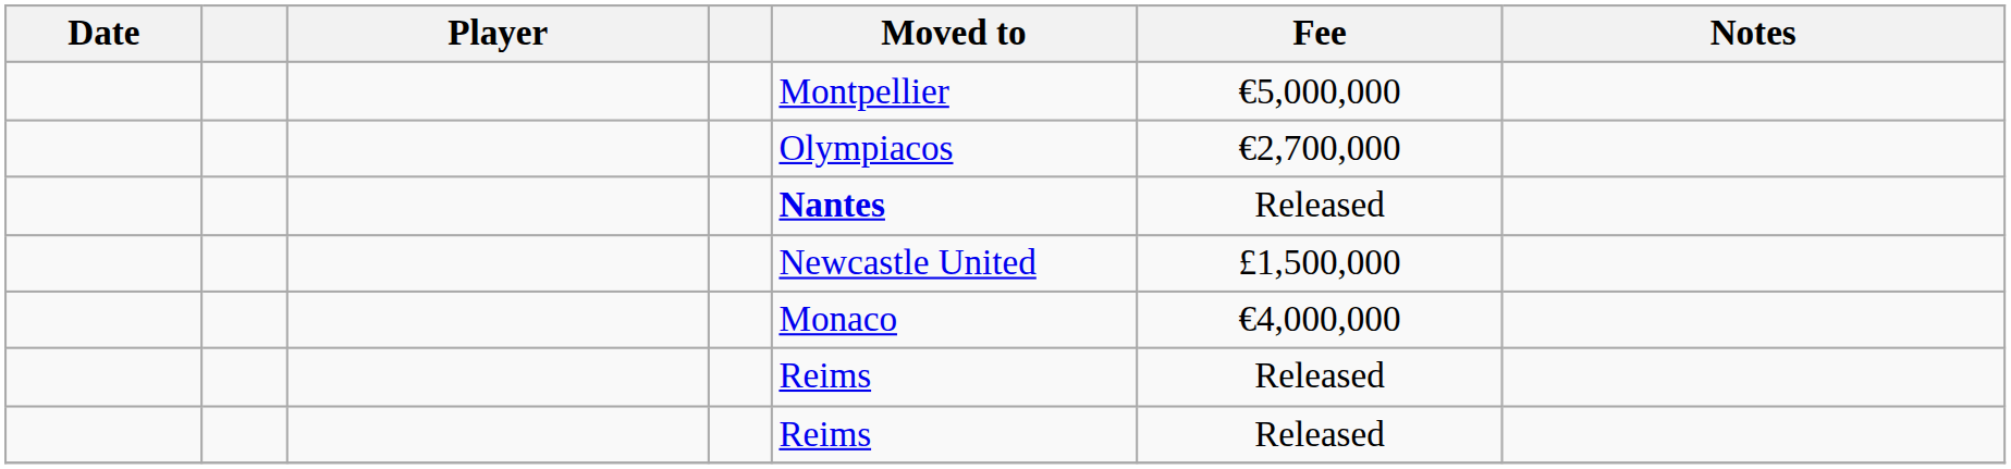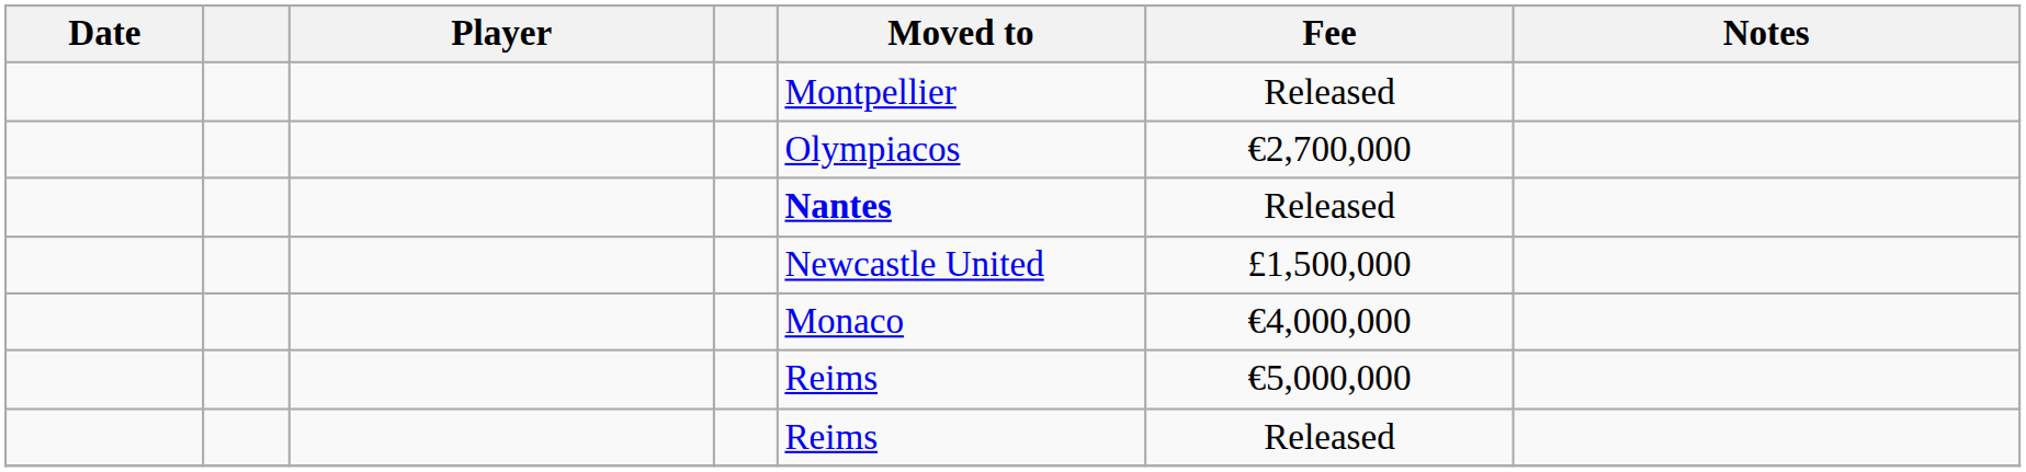row 2 | Fee: €5,000,000 -> Released
row 7 | Fee: Released -> €5,000,000
